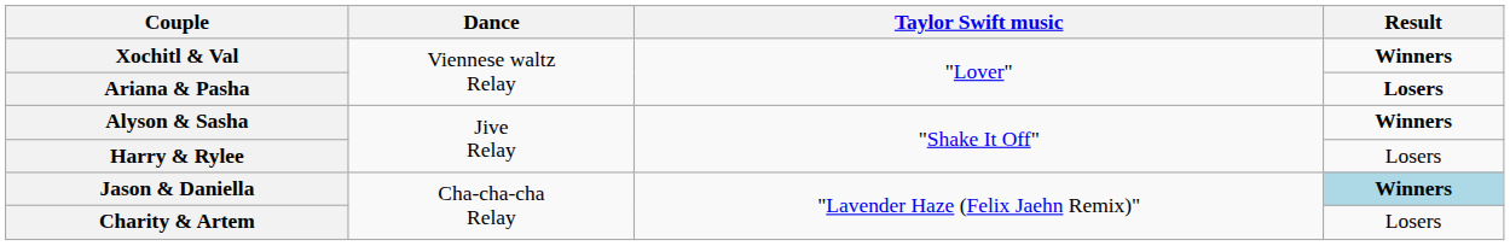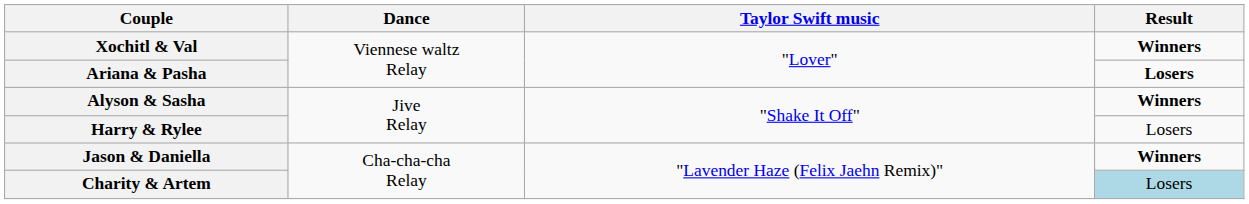Jason & Daniella | Result: lightblue background -> no background
Charity & Artem | Result: no background -> lightblue background
